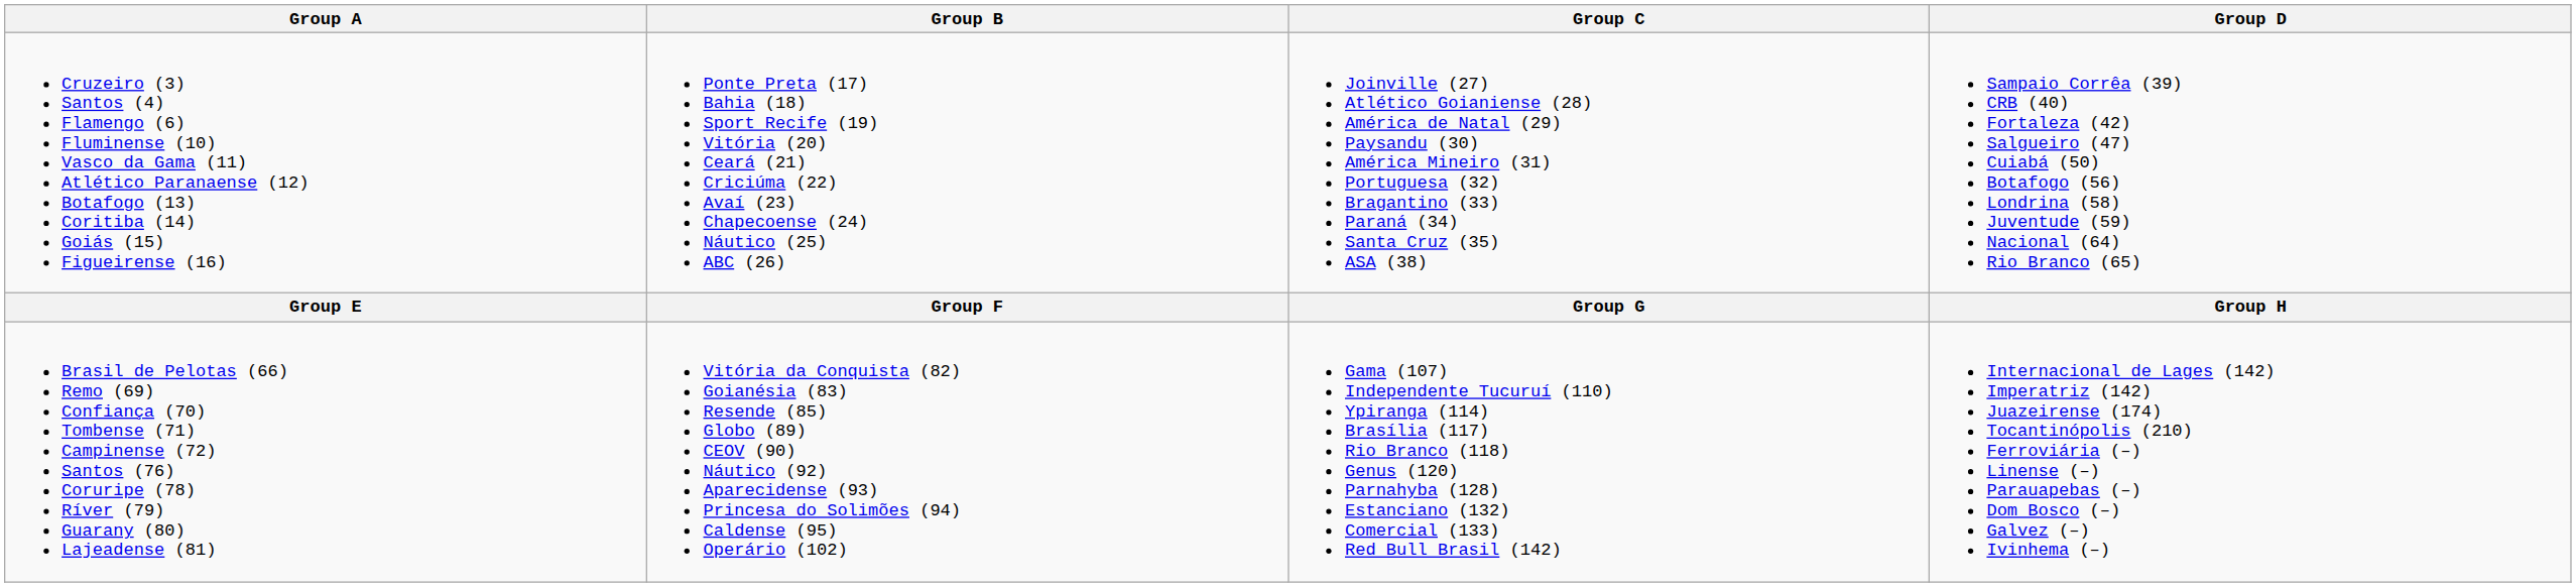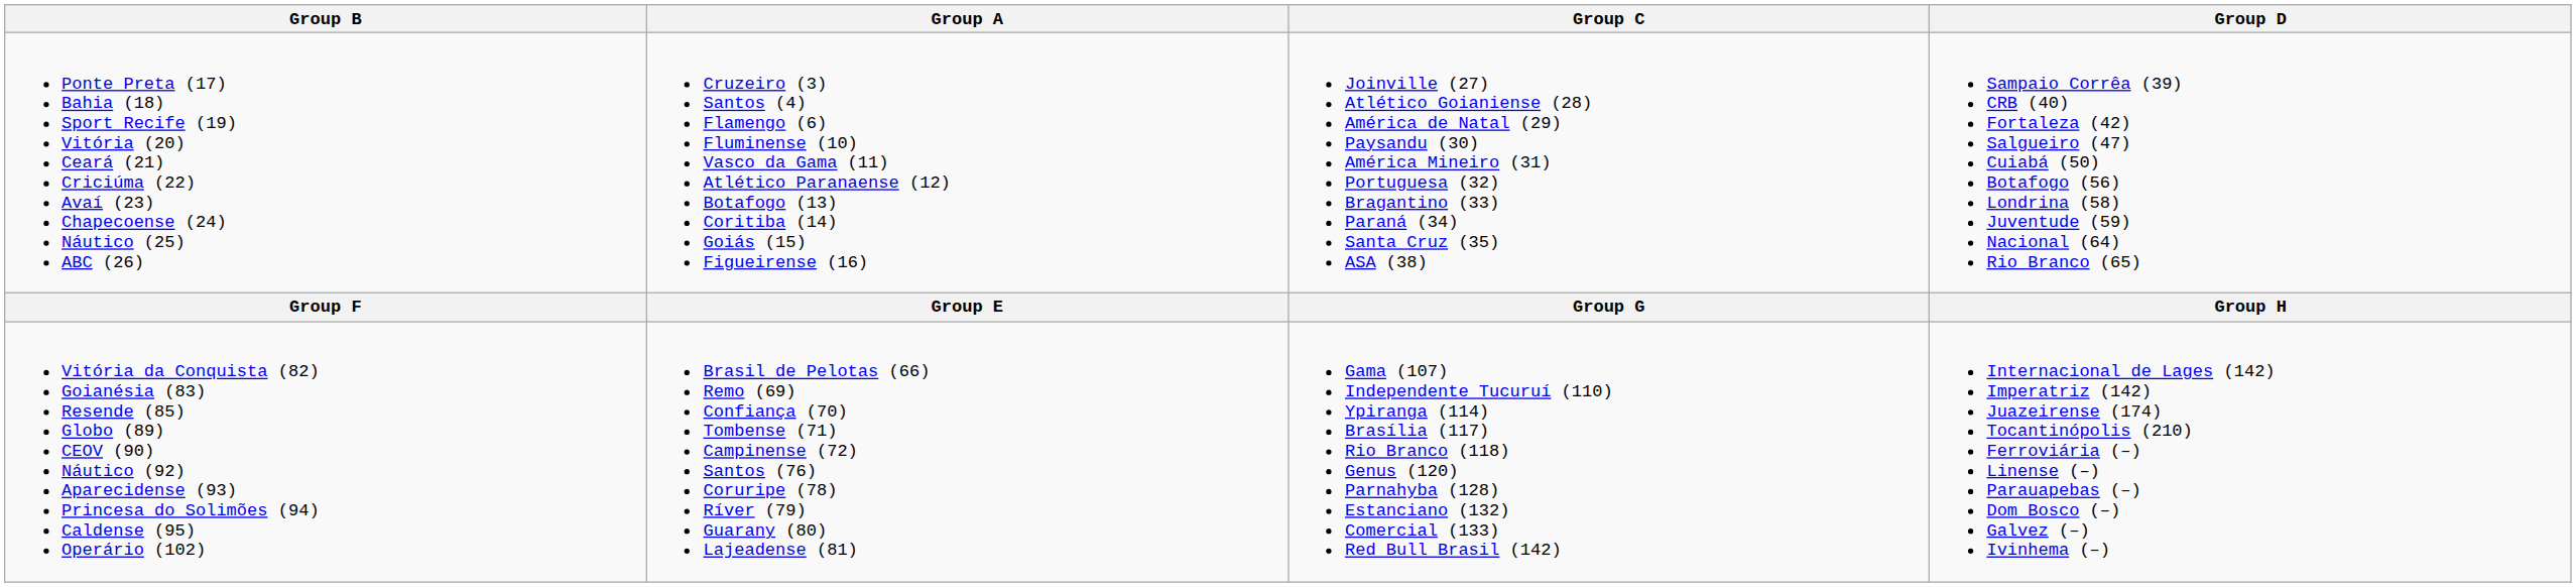columns swapped: Group A <-> Group B
